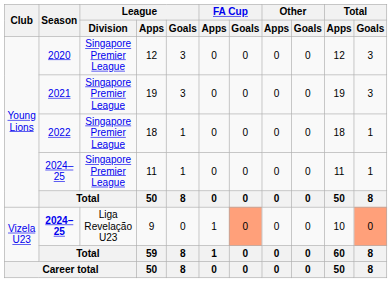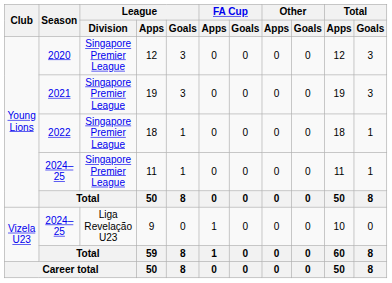9 | Season: bold -> normal
9 | FA Cup / Goals: lightsalmon background -> no background
9 | Total / Goals: lightsalmon background -> no background
